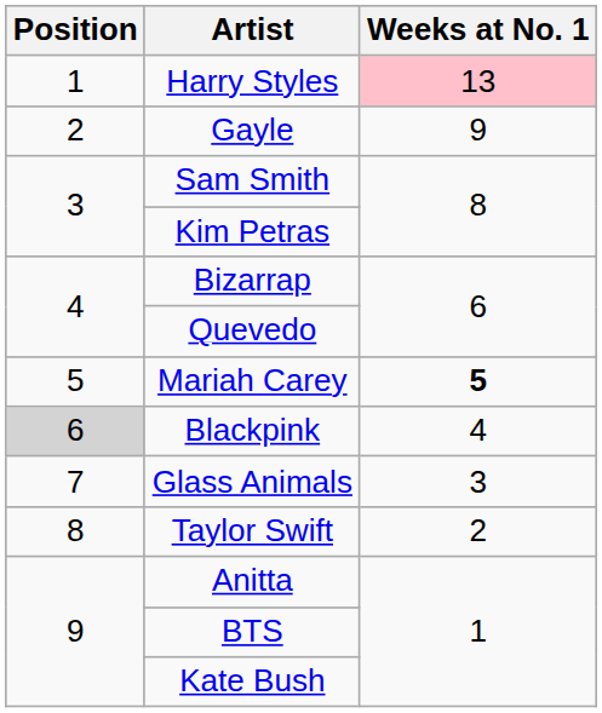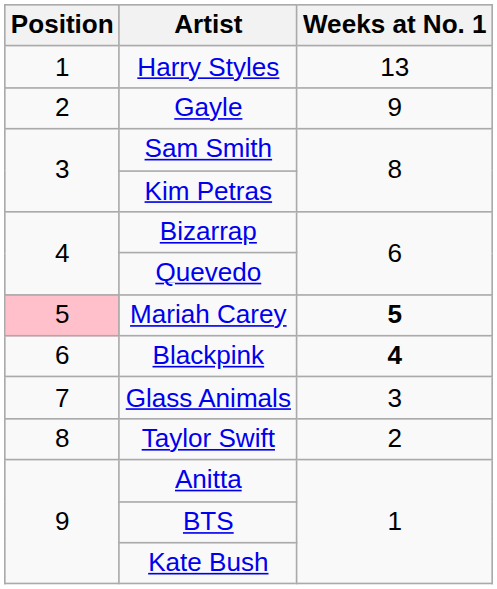Harry Styles | Weeks at No. 1: pink background -> no background
Mariah Carey | Position: no background -> pink background
Blackpink | Position: lightgrey background -> no background
Blackpink | Weeks at No. 1: normal -> bold
